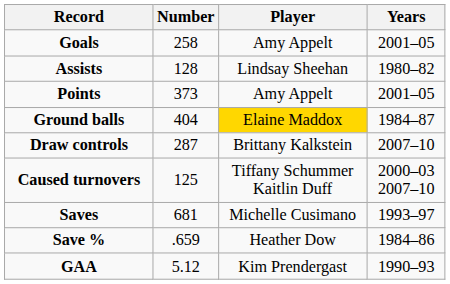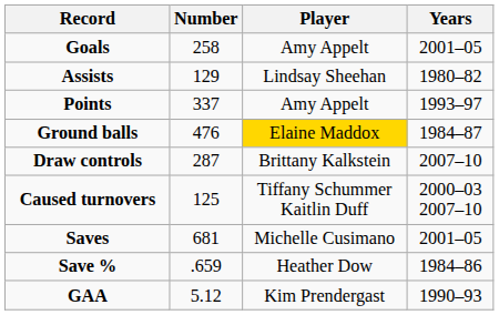Assists | Number: 128 -> 129
Points | Number: 373 -> 337
Points | Years: 2001–05 -> 1993–97
Ground balls | Number: 404 -> 476
Saves | Years: 1993–97 -> 2001–05
